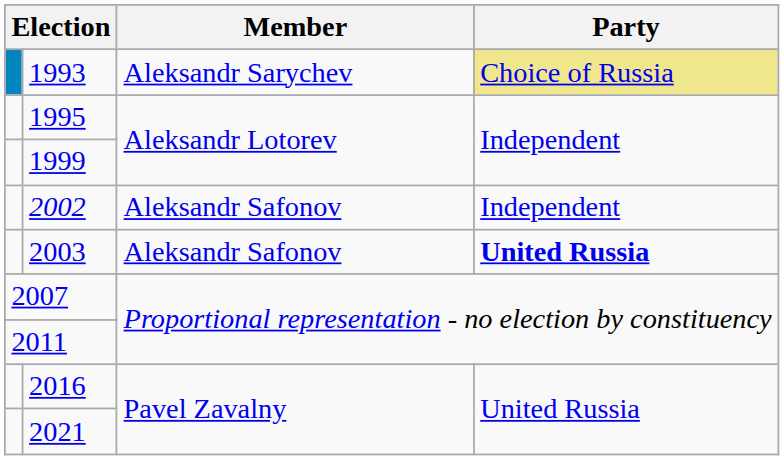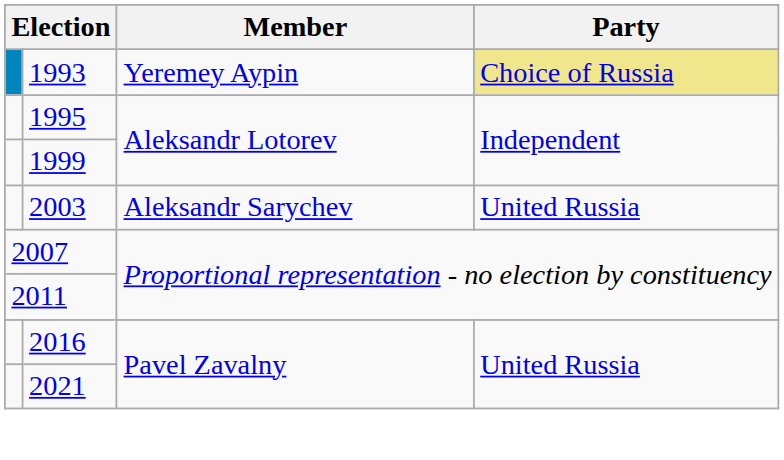1993 | Member: Aleksandr Sarychev -> Yeremey Aypin
- row: 2002 | Aleksandr Safonov | Independent
2003 | Member: Aleksandr Safonov -> Aleksandr Sarychev
2003 | Party: bold -> normal
